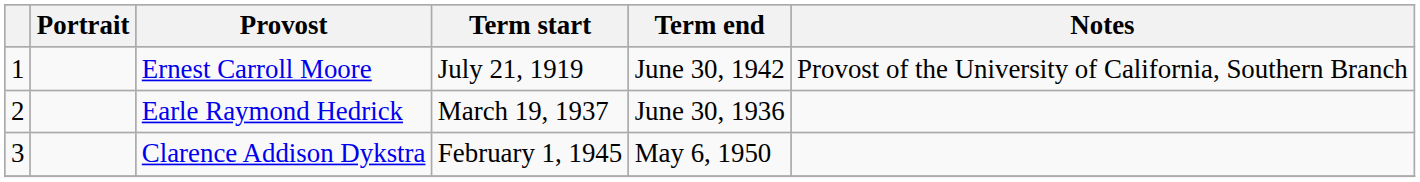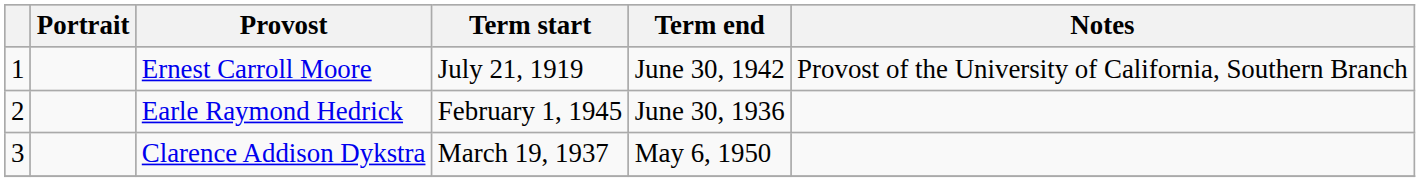Earle Raymond Hedrick | Term start: March 19, 1937 -> February 1, 1945
Clarence Addison Dykstra | Term start: February 1, 1945 -> March 19, 1937
